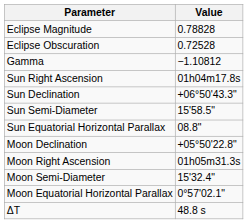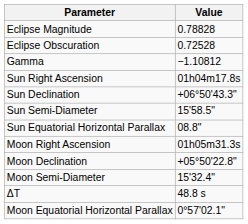rows swapped: Moon Right Ascension <-> Moon Declination
rows swapped: Moon Equatorial Horizontal Parallax <-> ΔT
